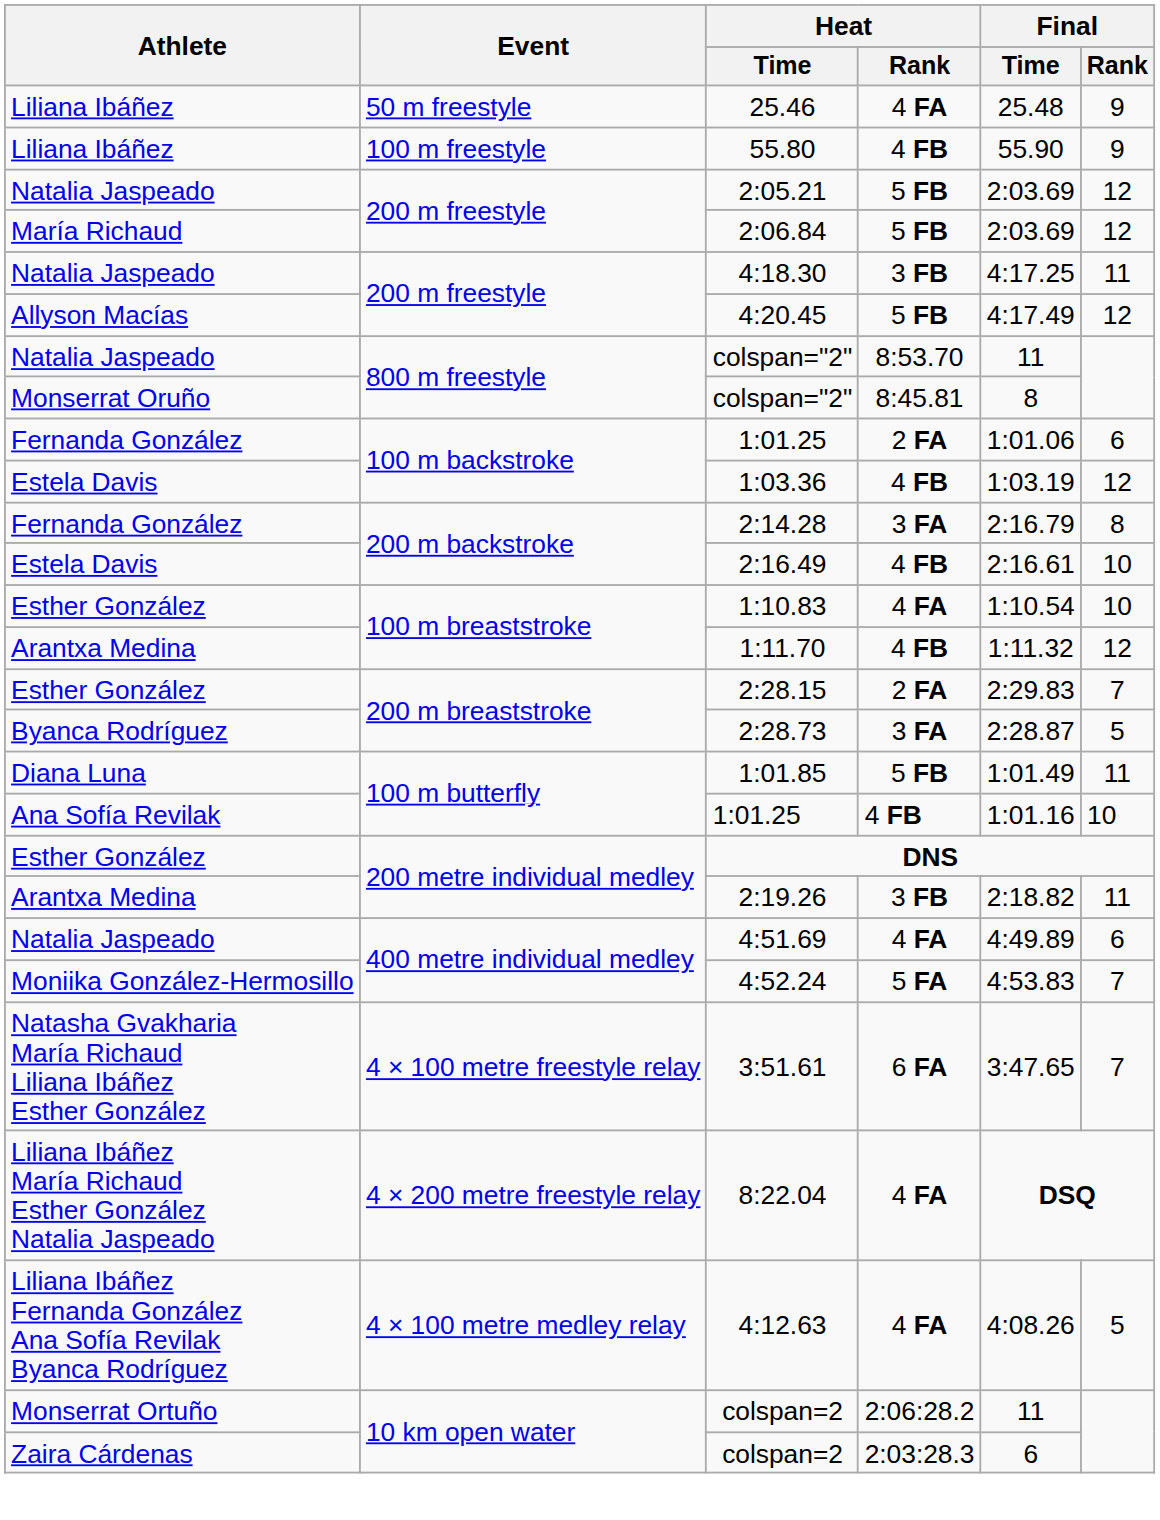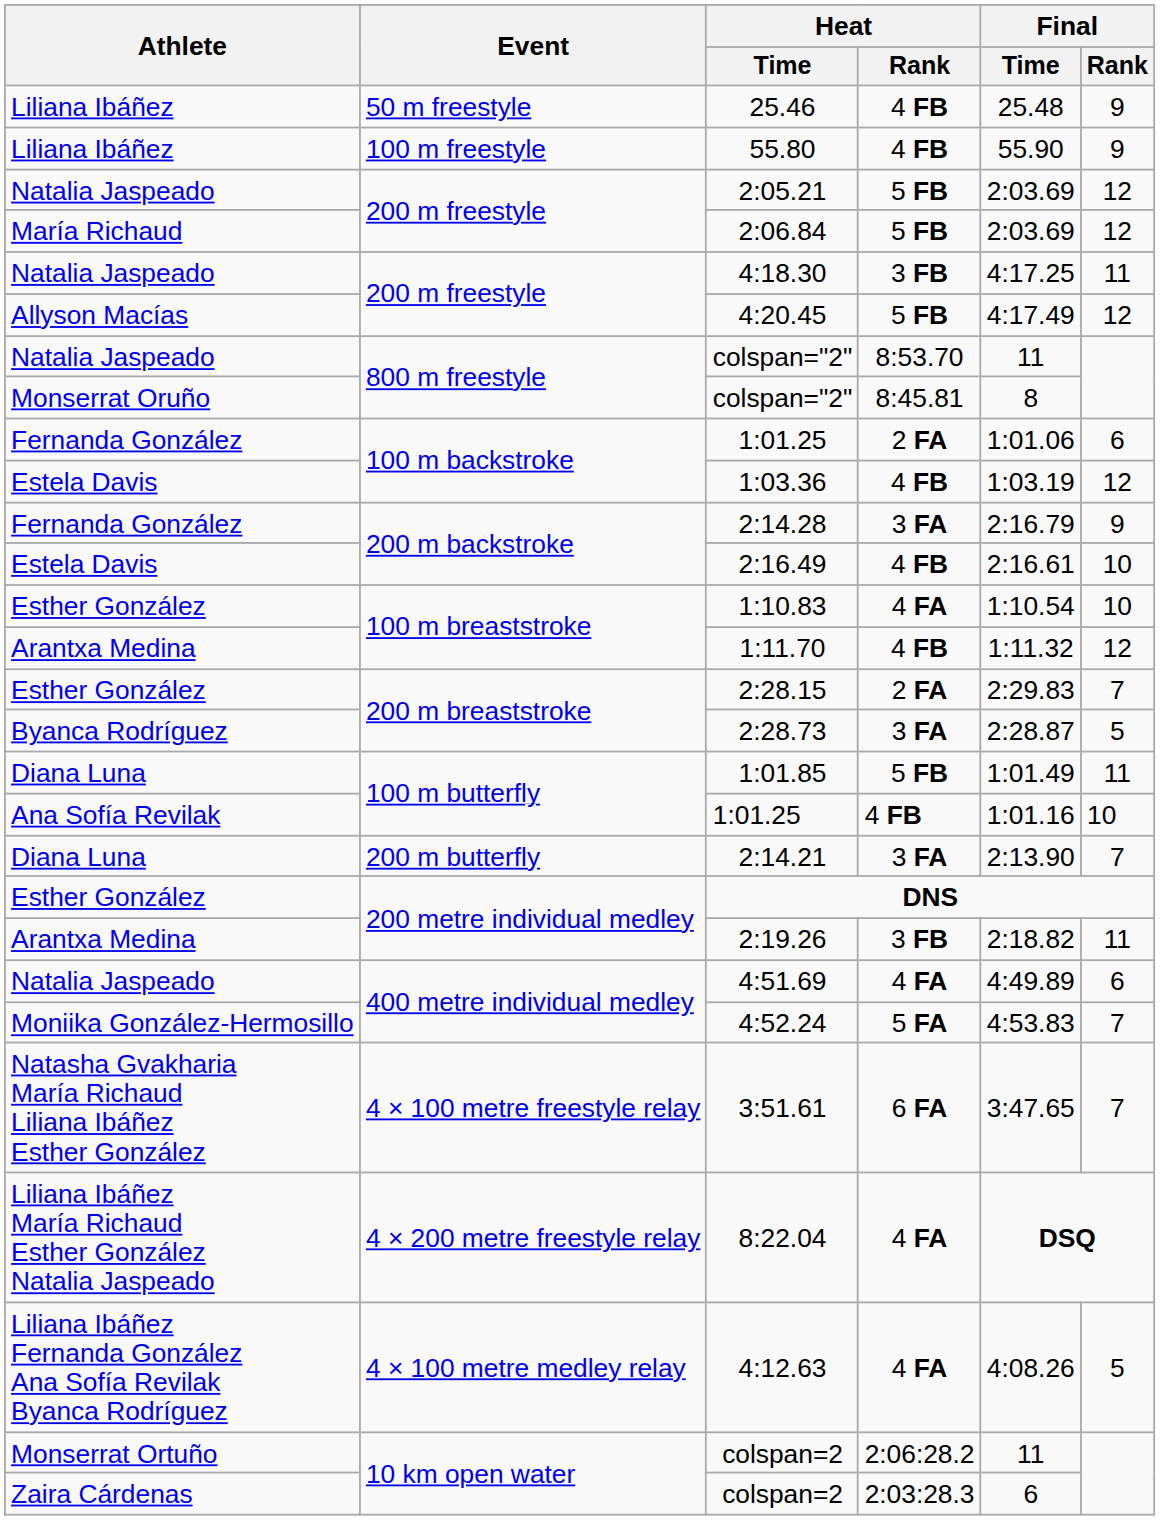25.46 | Heat / Rank: 4 FA -> 4 FB
2:14.28 | Final / Rank: 8 -> 9
+ row: Diana Luna | 200 m butterfly | 2:14.21 | 3 FA | 2:13.90 | 7
